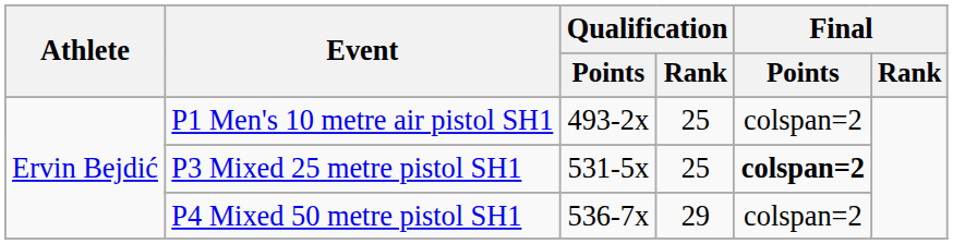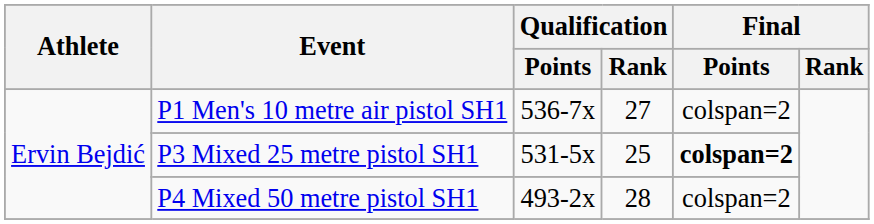P1 Men's 10 metre air pistol SH1 | Qualification / Points: 493-2x -> 536-7x
P1 Men's 10 metre air pistol SH1 | Qualification / Rank: 25 -> 27
P4 Mixed 50 metre pistol SH1 | Qualification / Points: 536-7x -> 493-2x
P4 Mixed 50 metre pistol SH1 | Qualification / Rank: 29 -> 28
